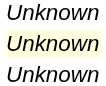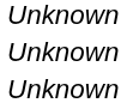row 2 | column 1: lightyellow background -> no background
